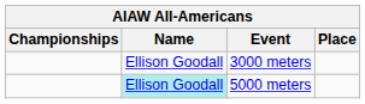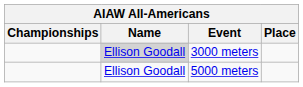3000 meters | Name: no background -> lightgrey background
5000 meters | Name: paleturquoise background -> no background
